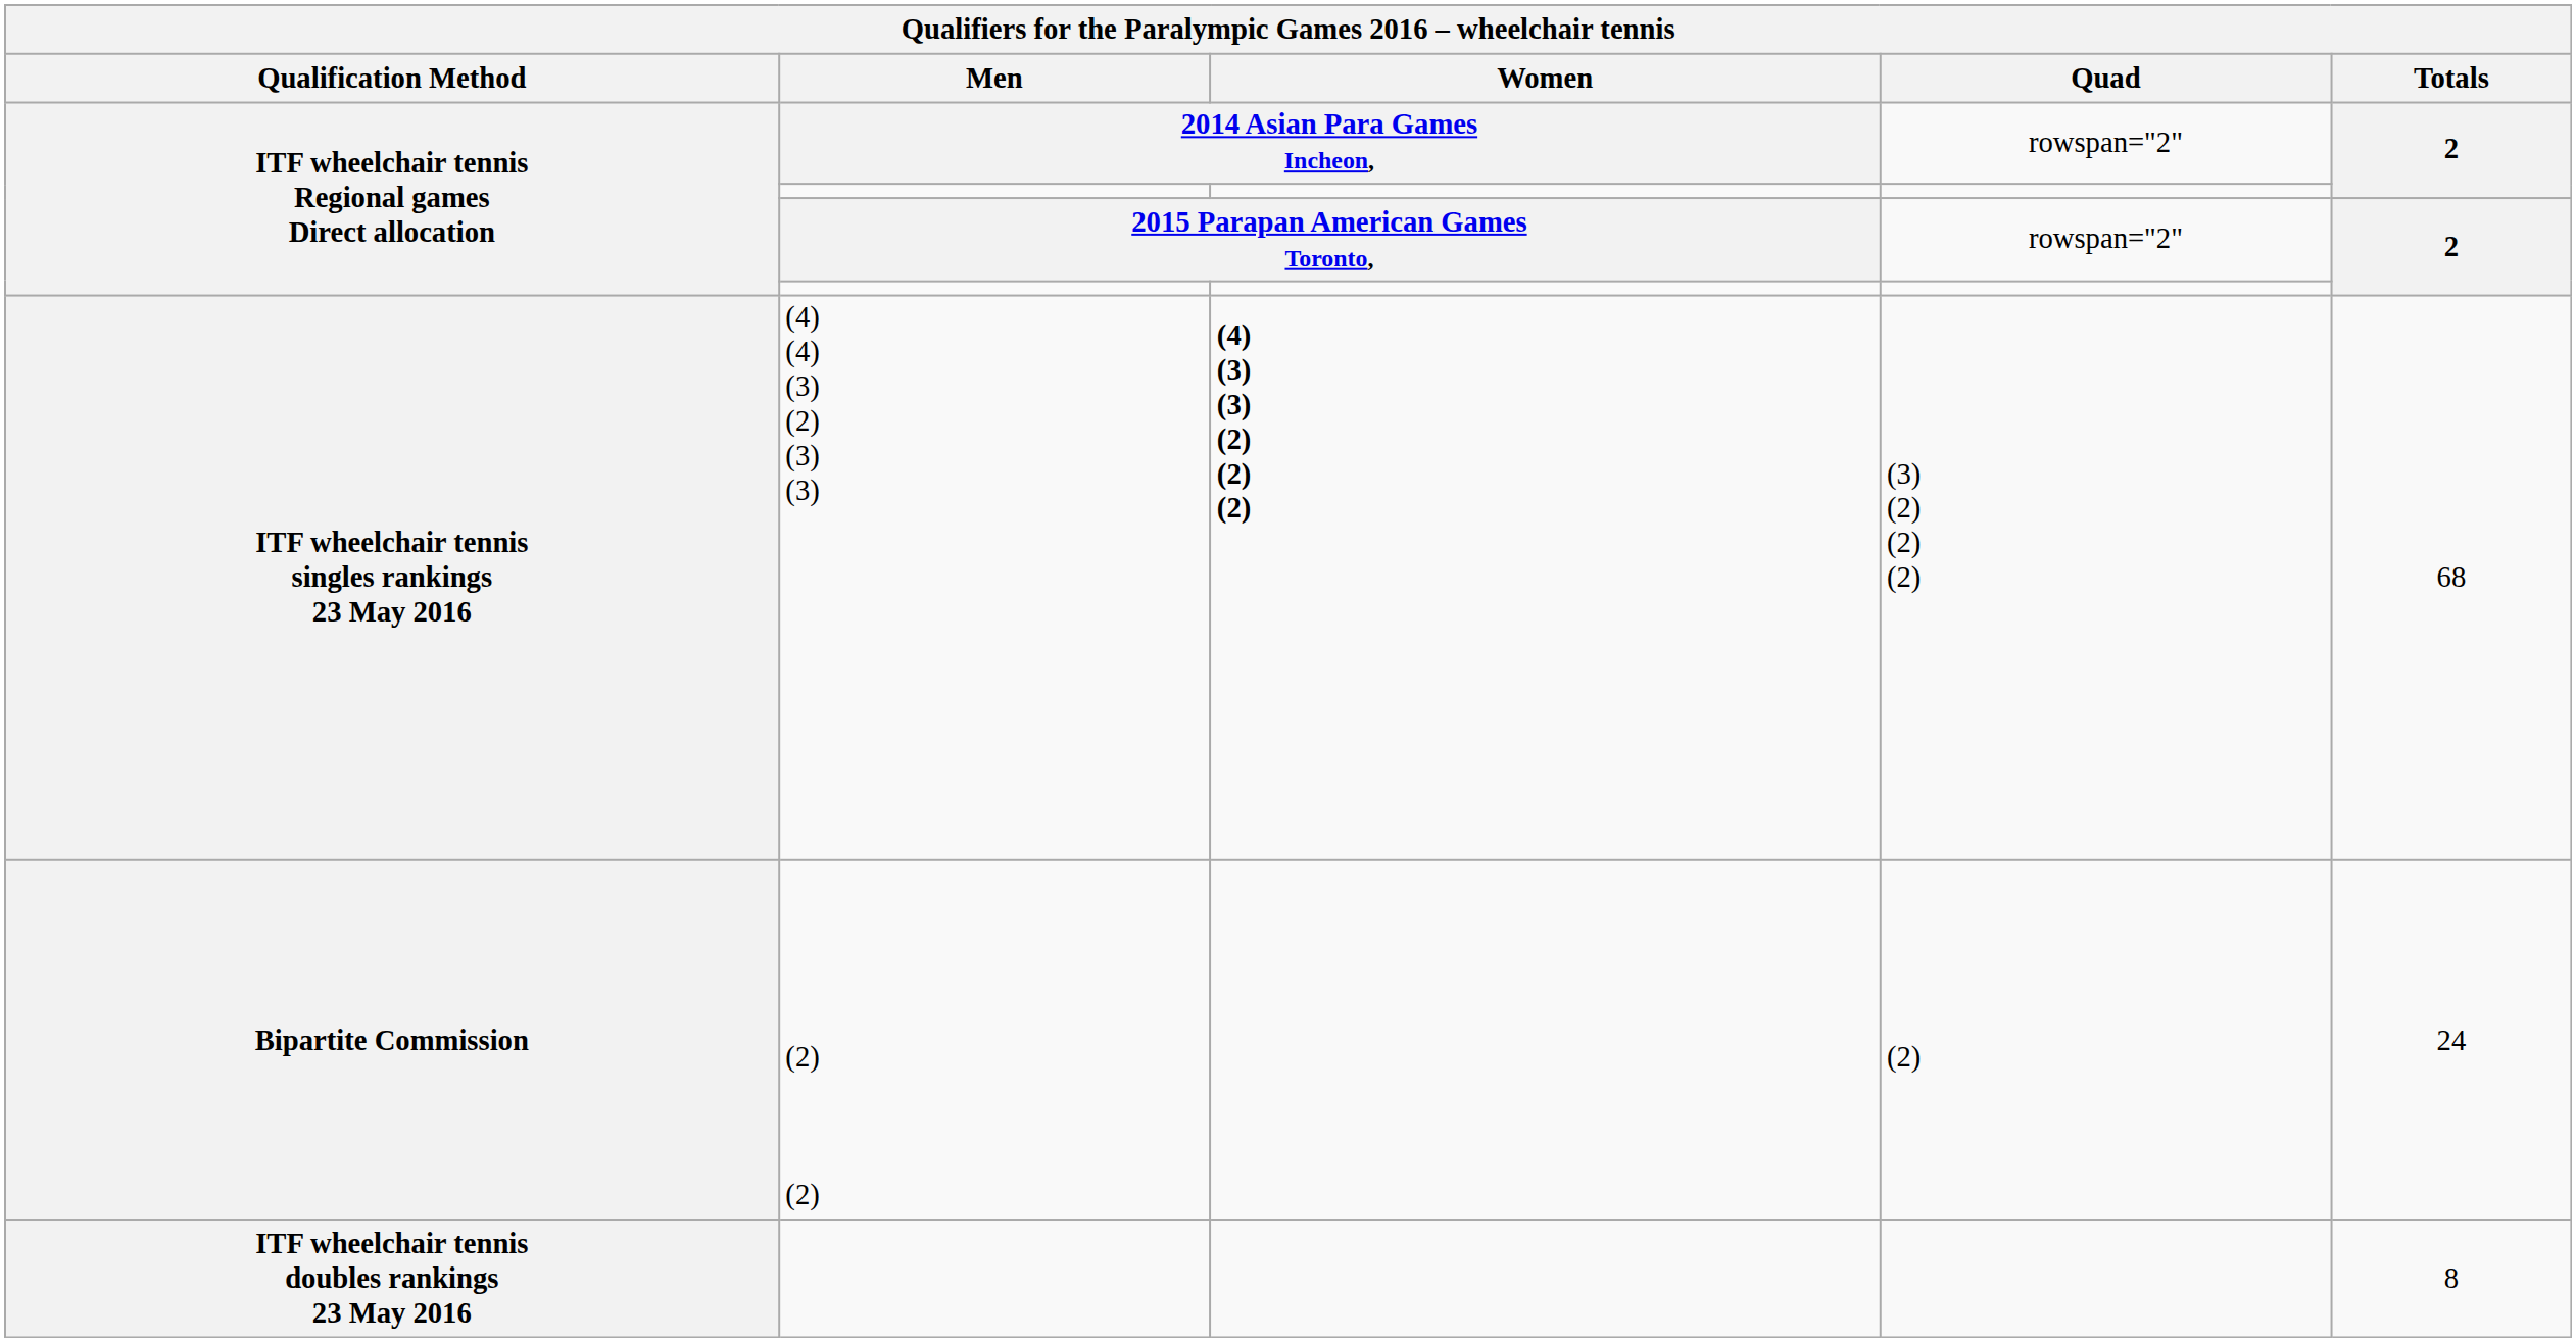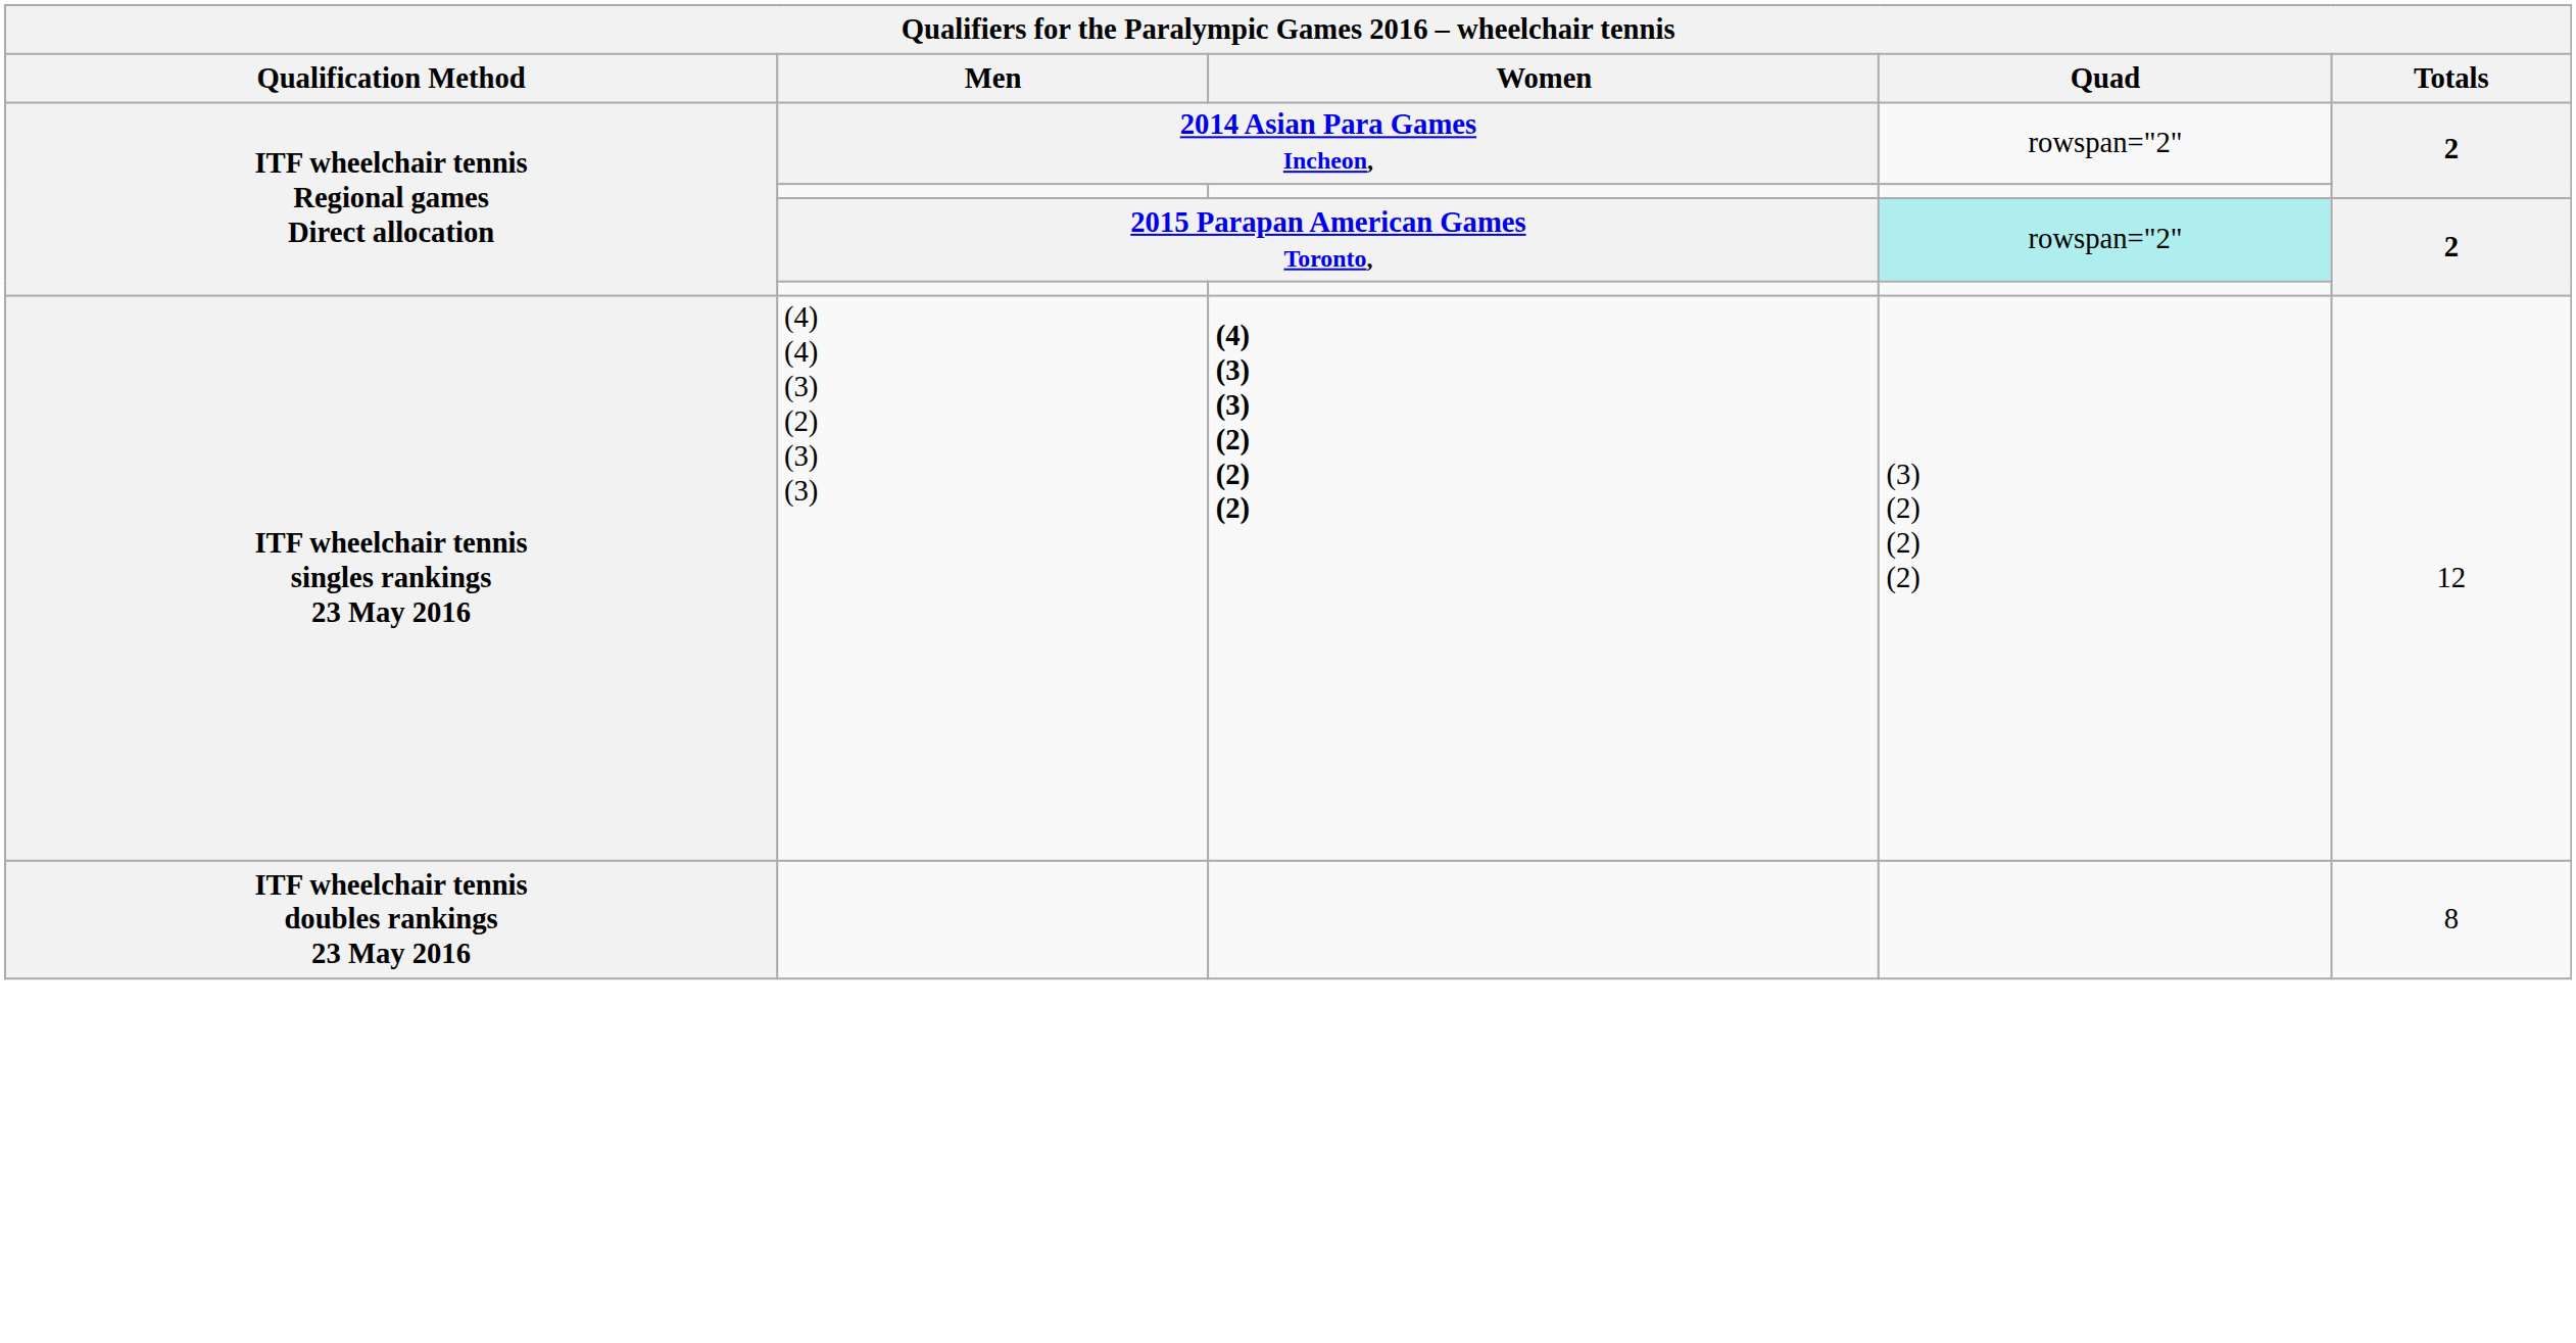2015 Parapan American Games Toronto, | Quad: no background -> paleturquoise background
(4) (4) (3) (2) (3) (3) | Totals: 68 -> 12
- row: Bipartite Commission | (2) (2) | (2) | 24
